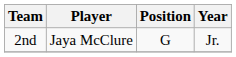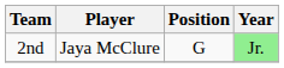2nd | Year: no background -> lightgreen background
